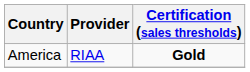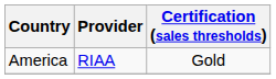America | Certification (sales thresholds): bold -> normal
